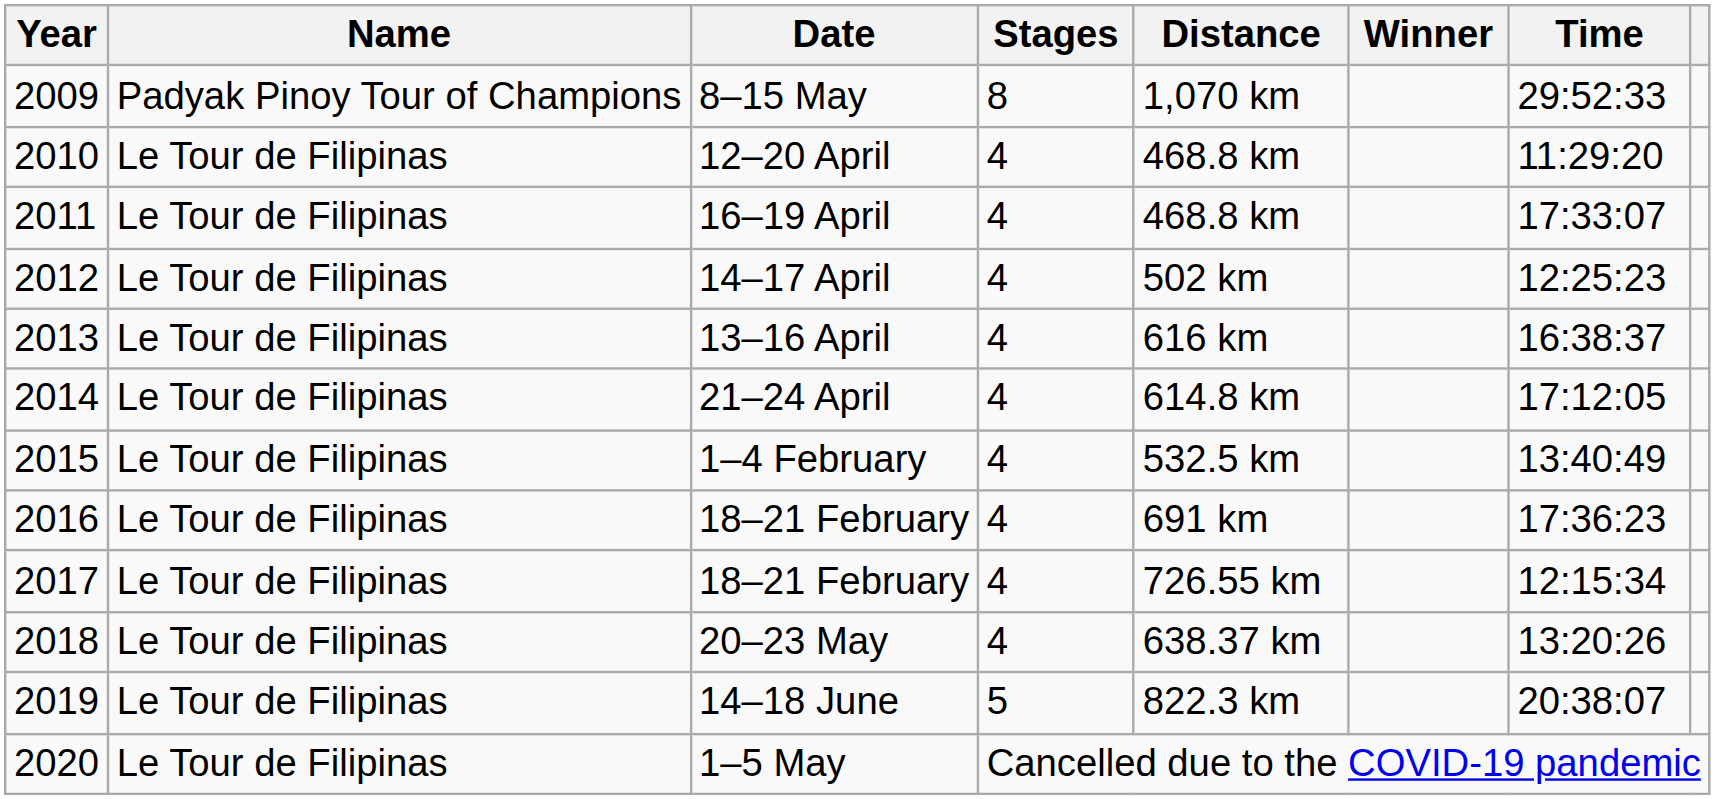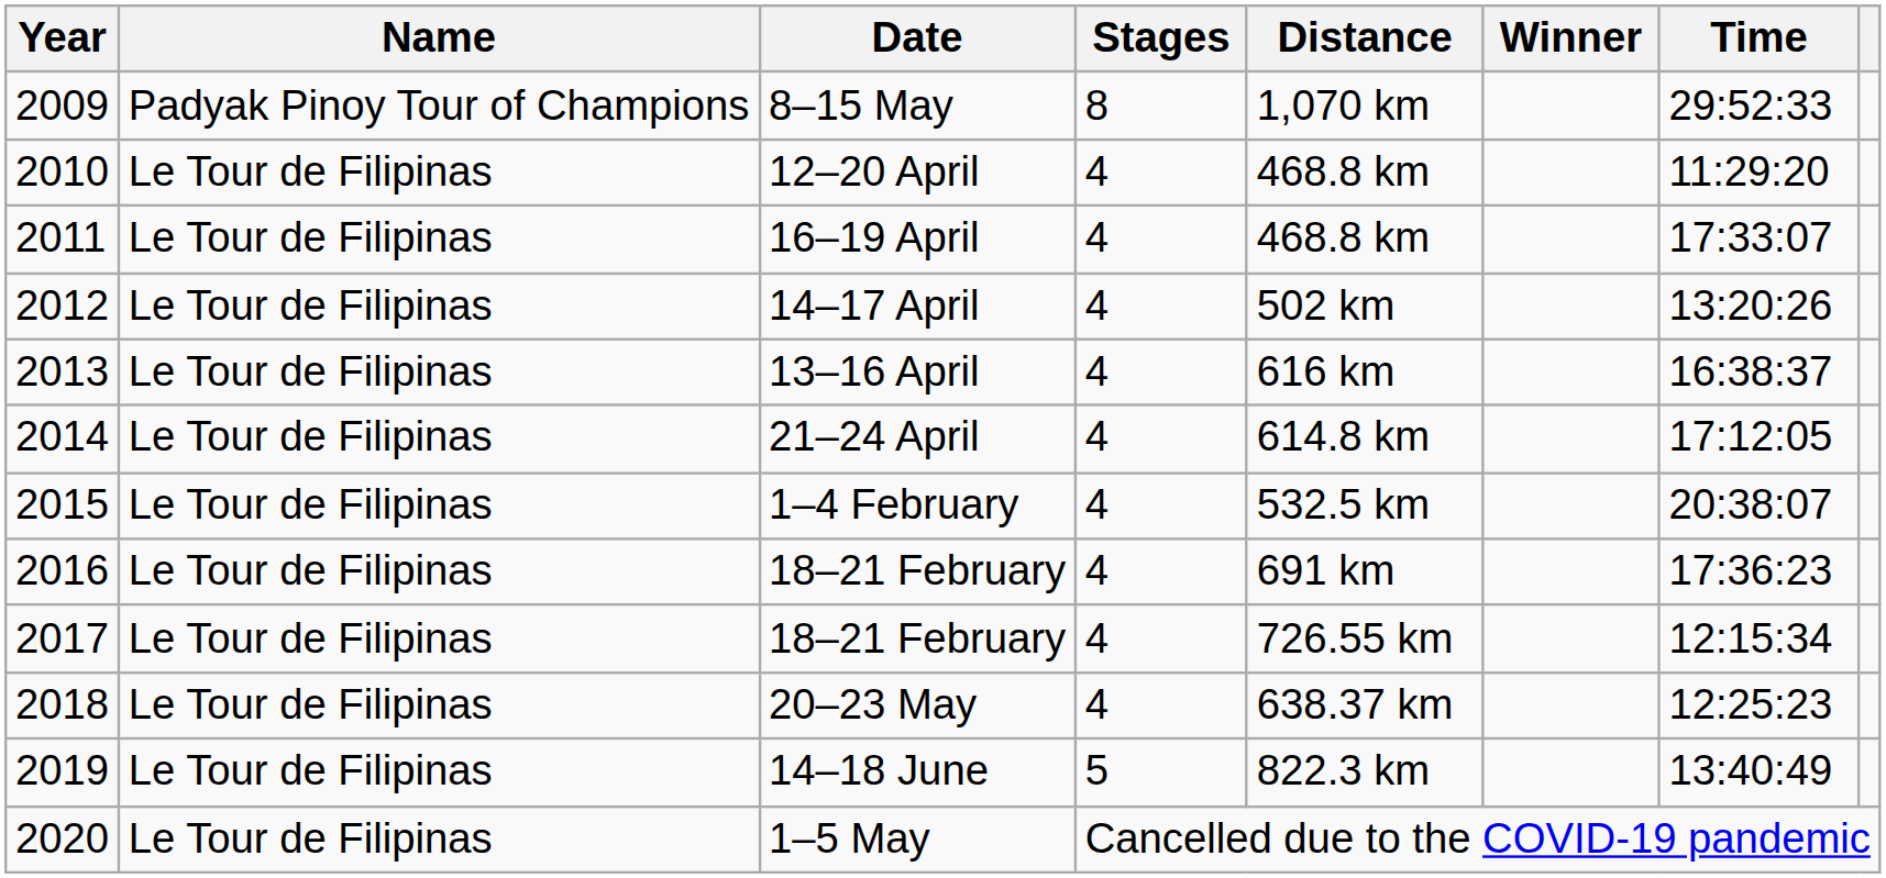14–17 April | Time: 12:25:23 -> 13:20:26
1–4 February | Time: 13:40:49 -> 20:38:07
20–23 May | Time: 13:20:26 -> 12:25:23
14–18 June | Time: 20:38:07 -> 13:40:49
